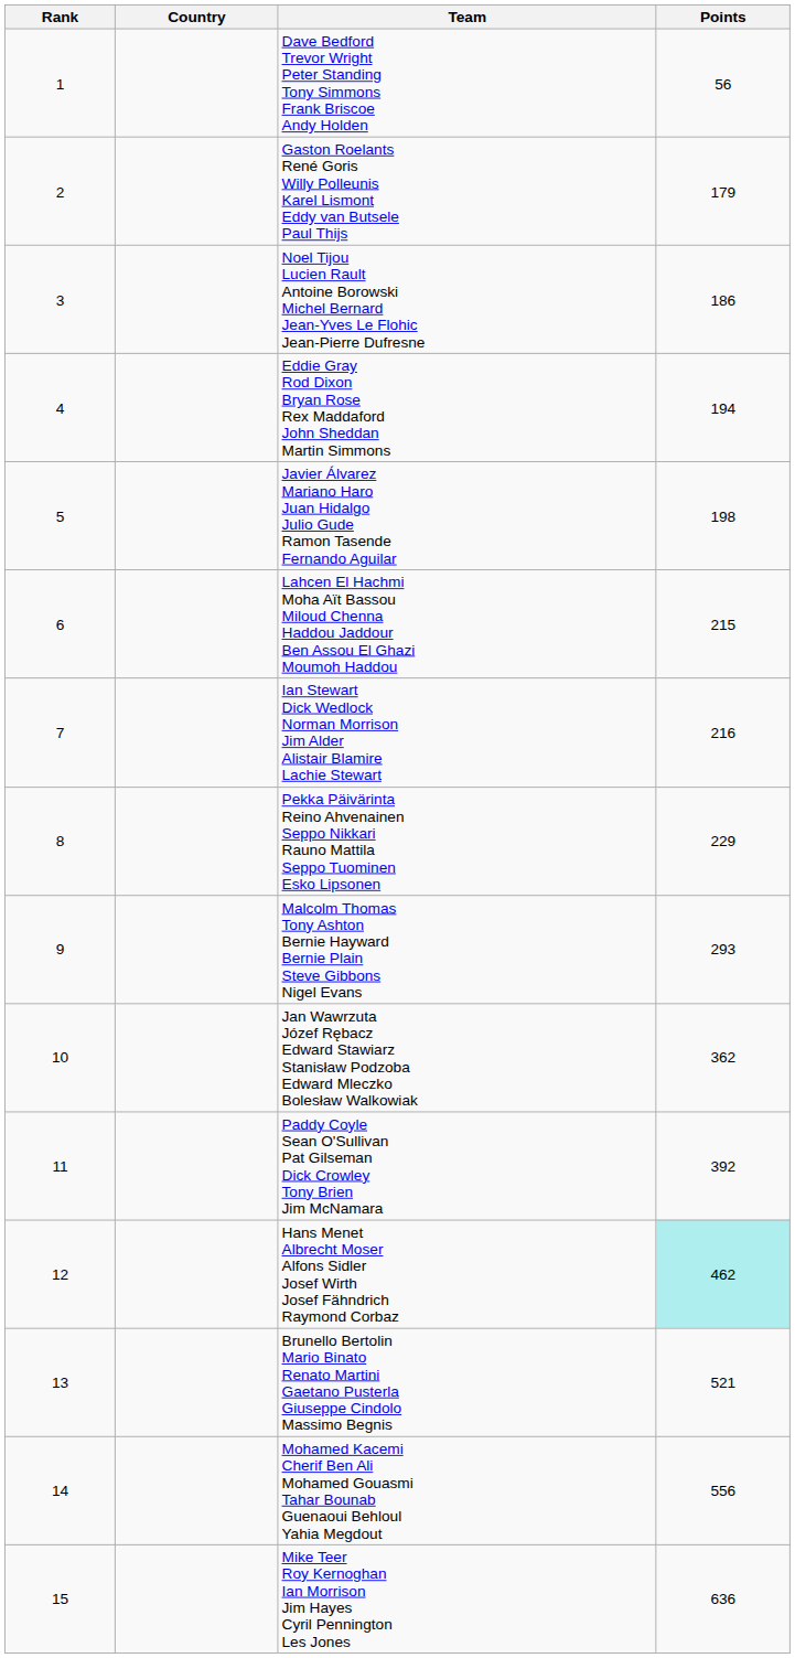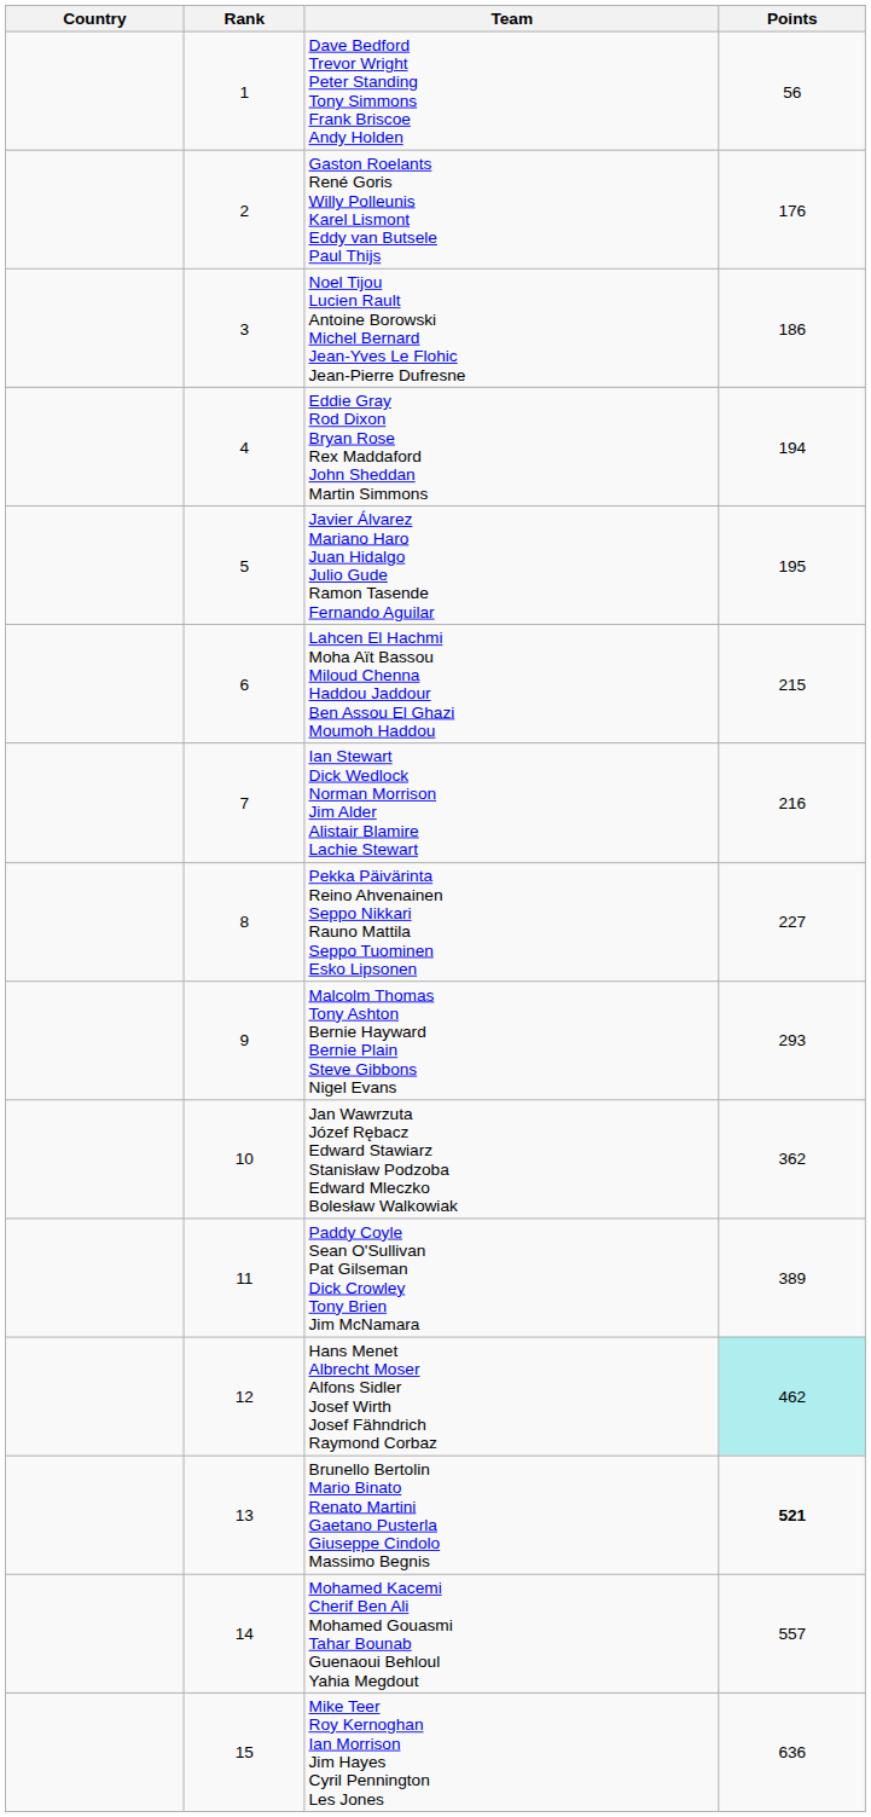columns swapped: Rank <-> Country
row 3 | Points: 179 -> 176
row 6 | Points: 198 -> 195
row 9 | Points: 229 -> 227
row 12 | Points: 392 -> 389
row 14 | Points: normal -> bold
row 15 | Points: 556 -> 557
